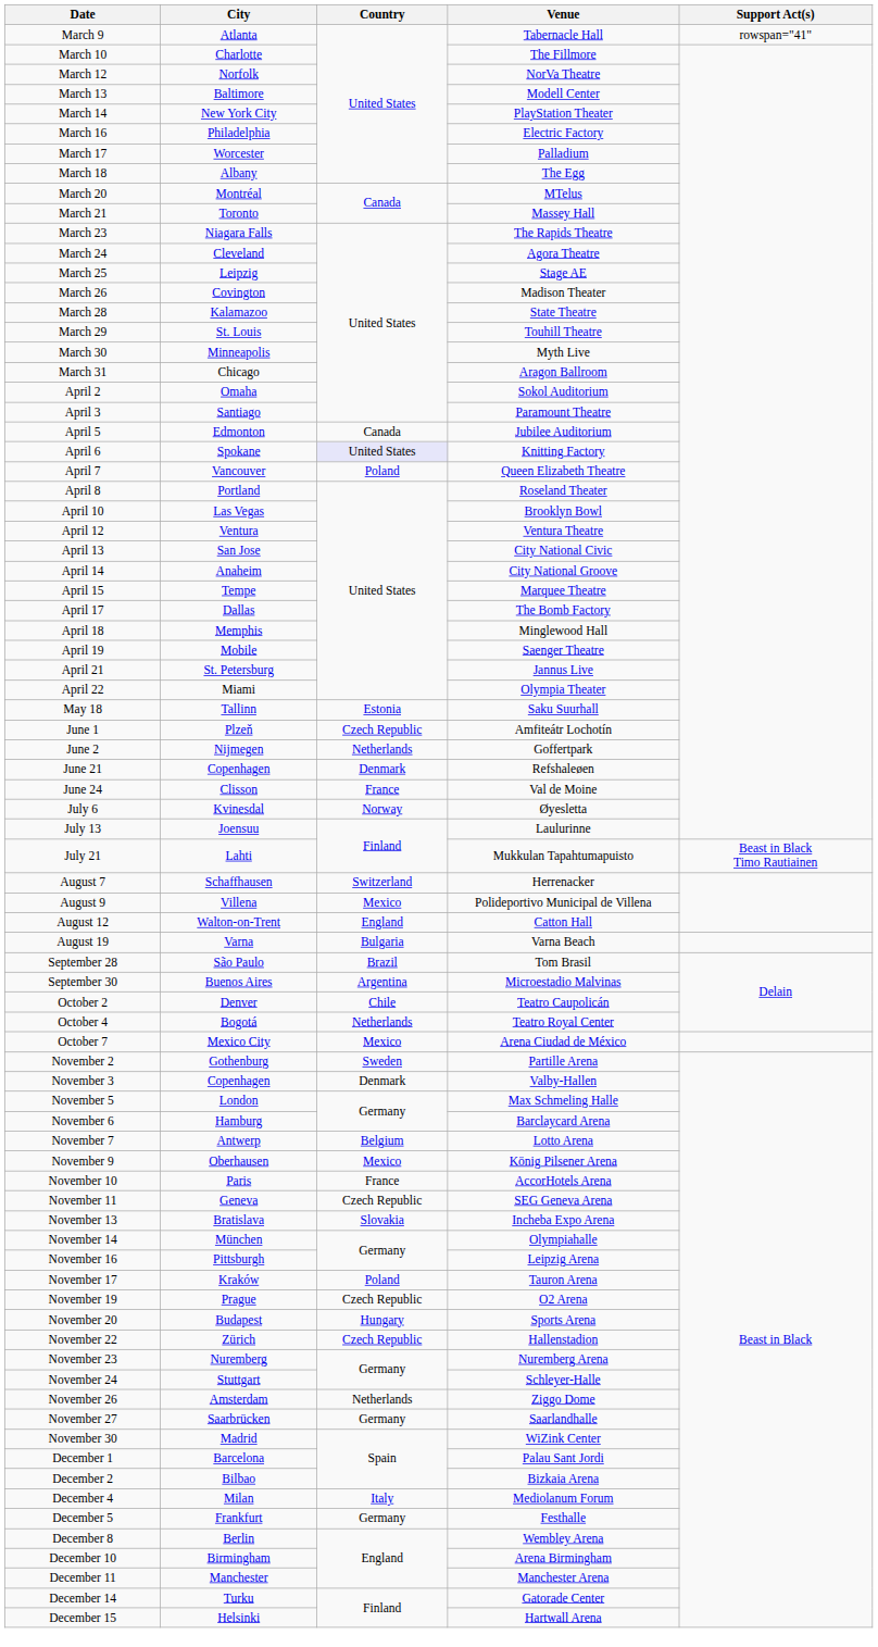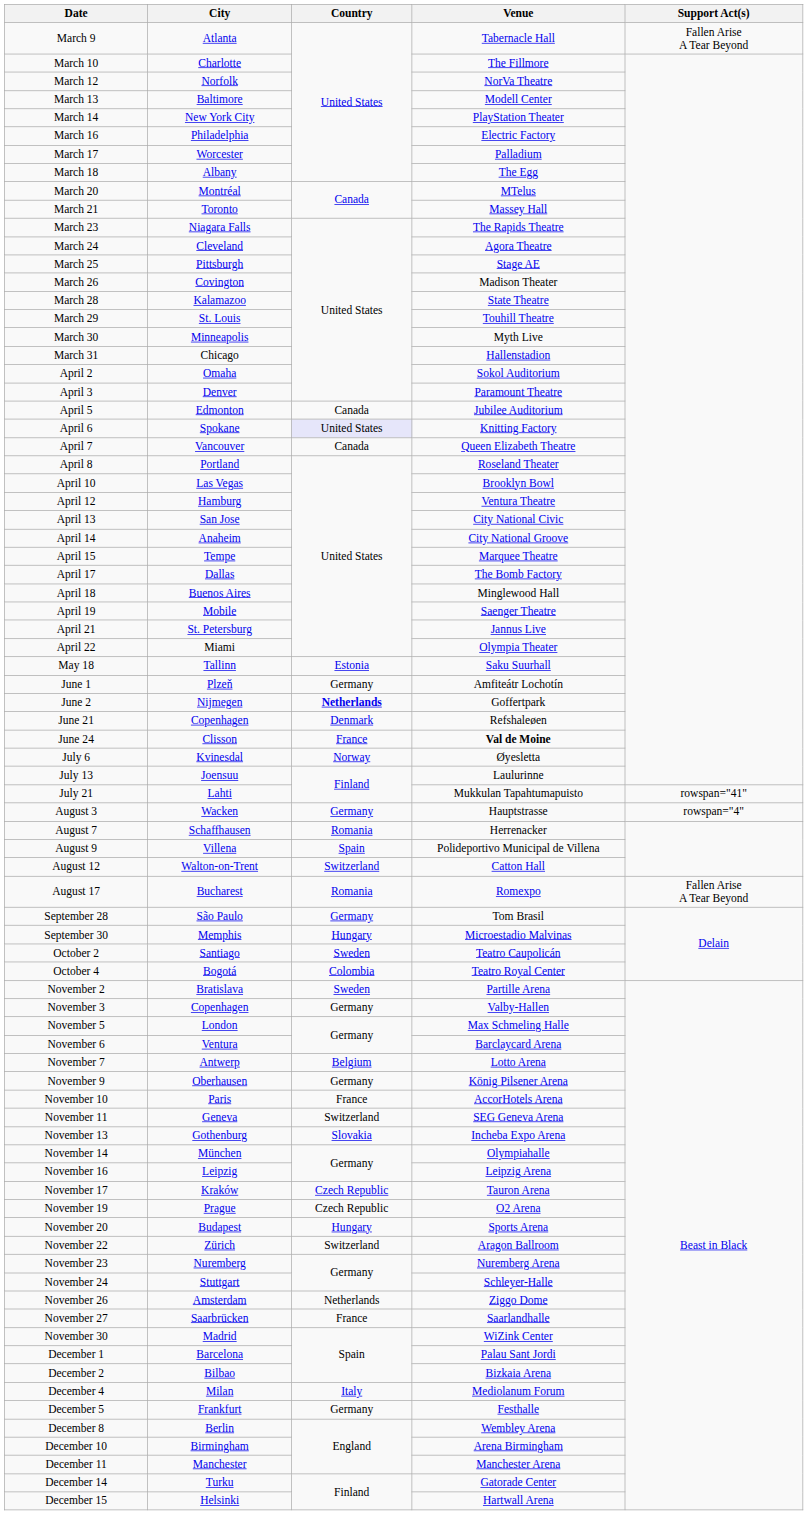March 9 | Support Act(s): rowspan="41" -> Fallen Arise A Tear Beyond
March 25 | City: Leipzig -> Pittsburgh
March 31 | Venue: Aragon Ballroom -> Hallenstadion
April 3 | City: Santiago -> Denver
April 7 | Country: Poland -> Canada
April 12 | City: Ventura -> Hamburg
April 18 | City: Memphis -> Buenos Aires
June 1 | Country: Czech Republic -> Germany
June 2 | Country: normal -> bold
June 24 | Venue: normal -> bold
July 21 | Support Act(s): Beast in Black Timo Rautiainen -> rowspan="41"
+ row: August 3 | Wacken | Germany | Hauptstrasse | rowspan="4"
August 7 | Country: Switzerland -> Romania
August 9 | Country: Mexico -> Spain
August 12 | Country: England -> Switzerland
+ row: August 17 | Bucharest | Romania | Romexpo | Fallen Arise A Tear Beyond
- row: August 19 | Varna | Bulgaria | Varna Beach
September 28 | Country: Brazil -> Germany
September 30 | City: Buenos Aires -> Memphis
September 30 | Country: Argentina -> Hungary
October 2 | City: Denver -> Santiago
October 2 | Country: Chile -> Sweden
October 4 | Country: Netherlands -> Colombia
- row: October 7 | Mexico City | Mexico | Arena Ciudad de México
November 2 | City: Gothenburg -> Bratislava
November 3 | Country: Denmark -> Germany
November 6 | City: Hamburg -> Ventura
November 9 | Country: Mexico -> Germany
November 11 | Country: Czech Republic -> Switzerland
November 13 | City: Bratislava -> Gothenburg
November 16 | City: Pittsburgh -> Leipzig
November 17 | Country: Poland -> Czech Republic
November 22 | Country: Czech Republic -> Switzerland
November 22 | Venue: Hallenstadion -> Aragon Ballroom
November 27 | Country: Germany -> France
